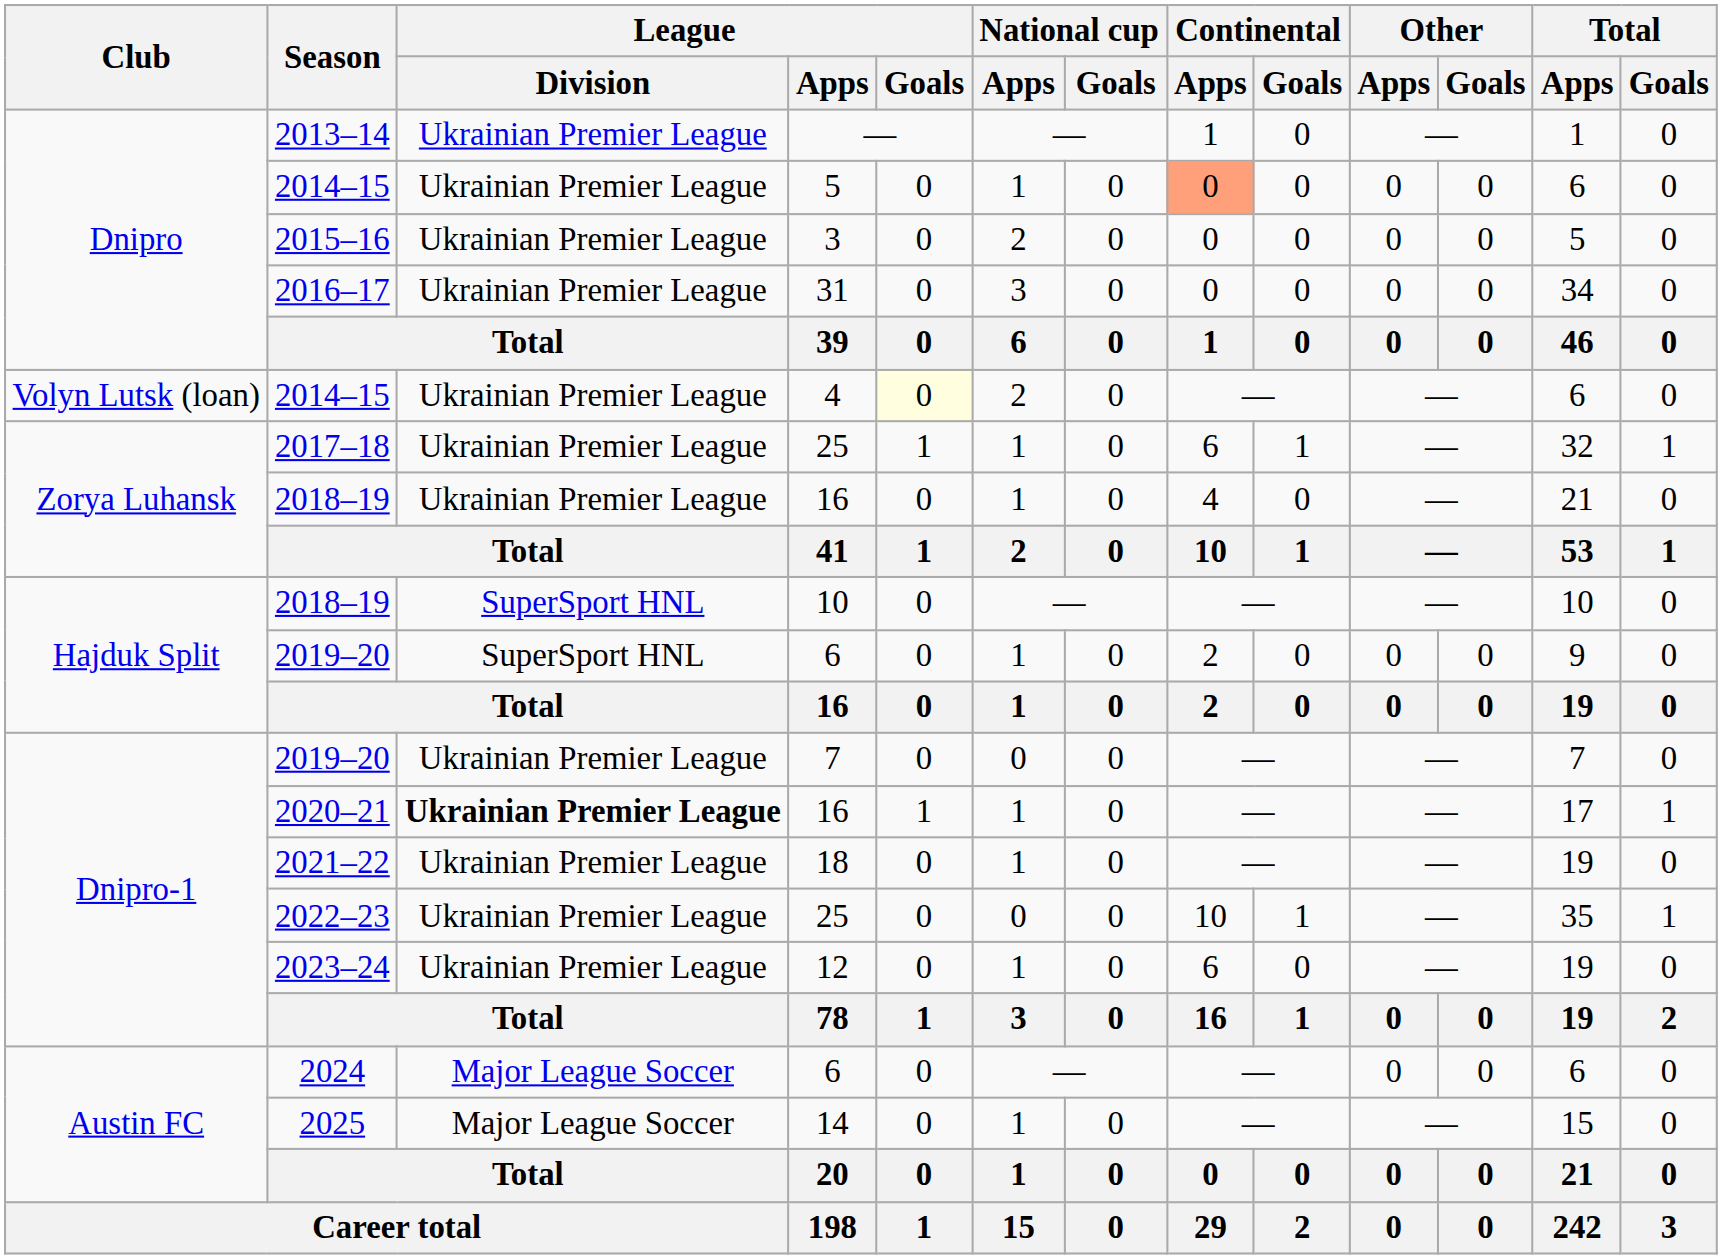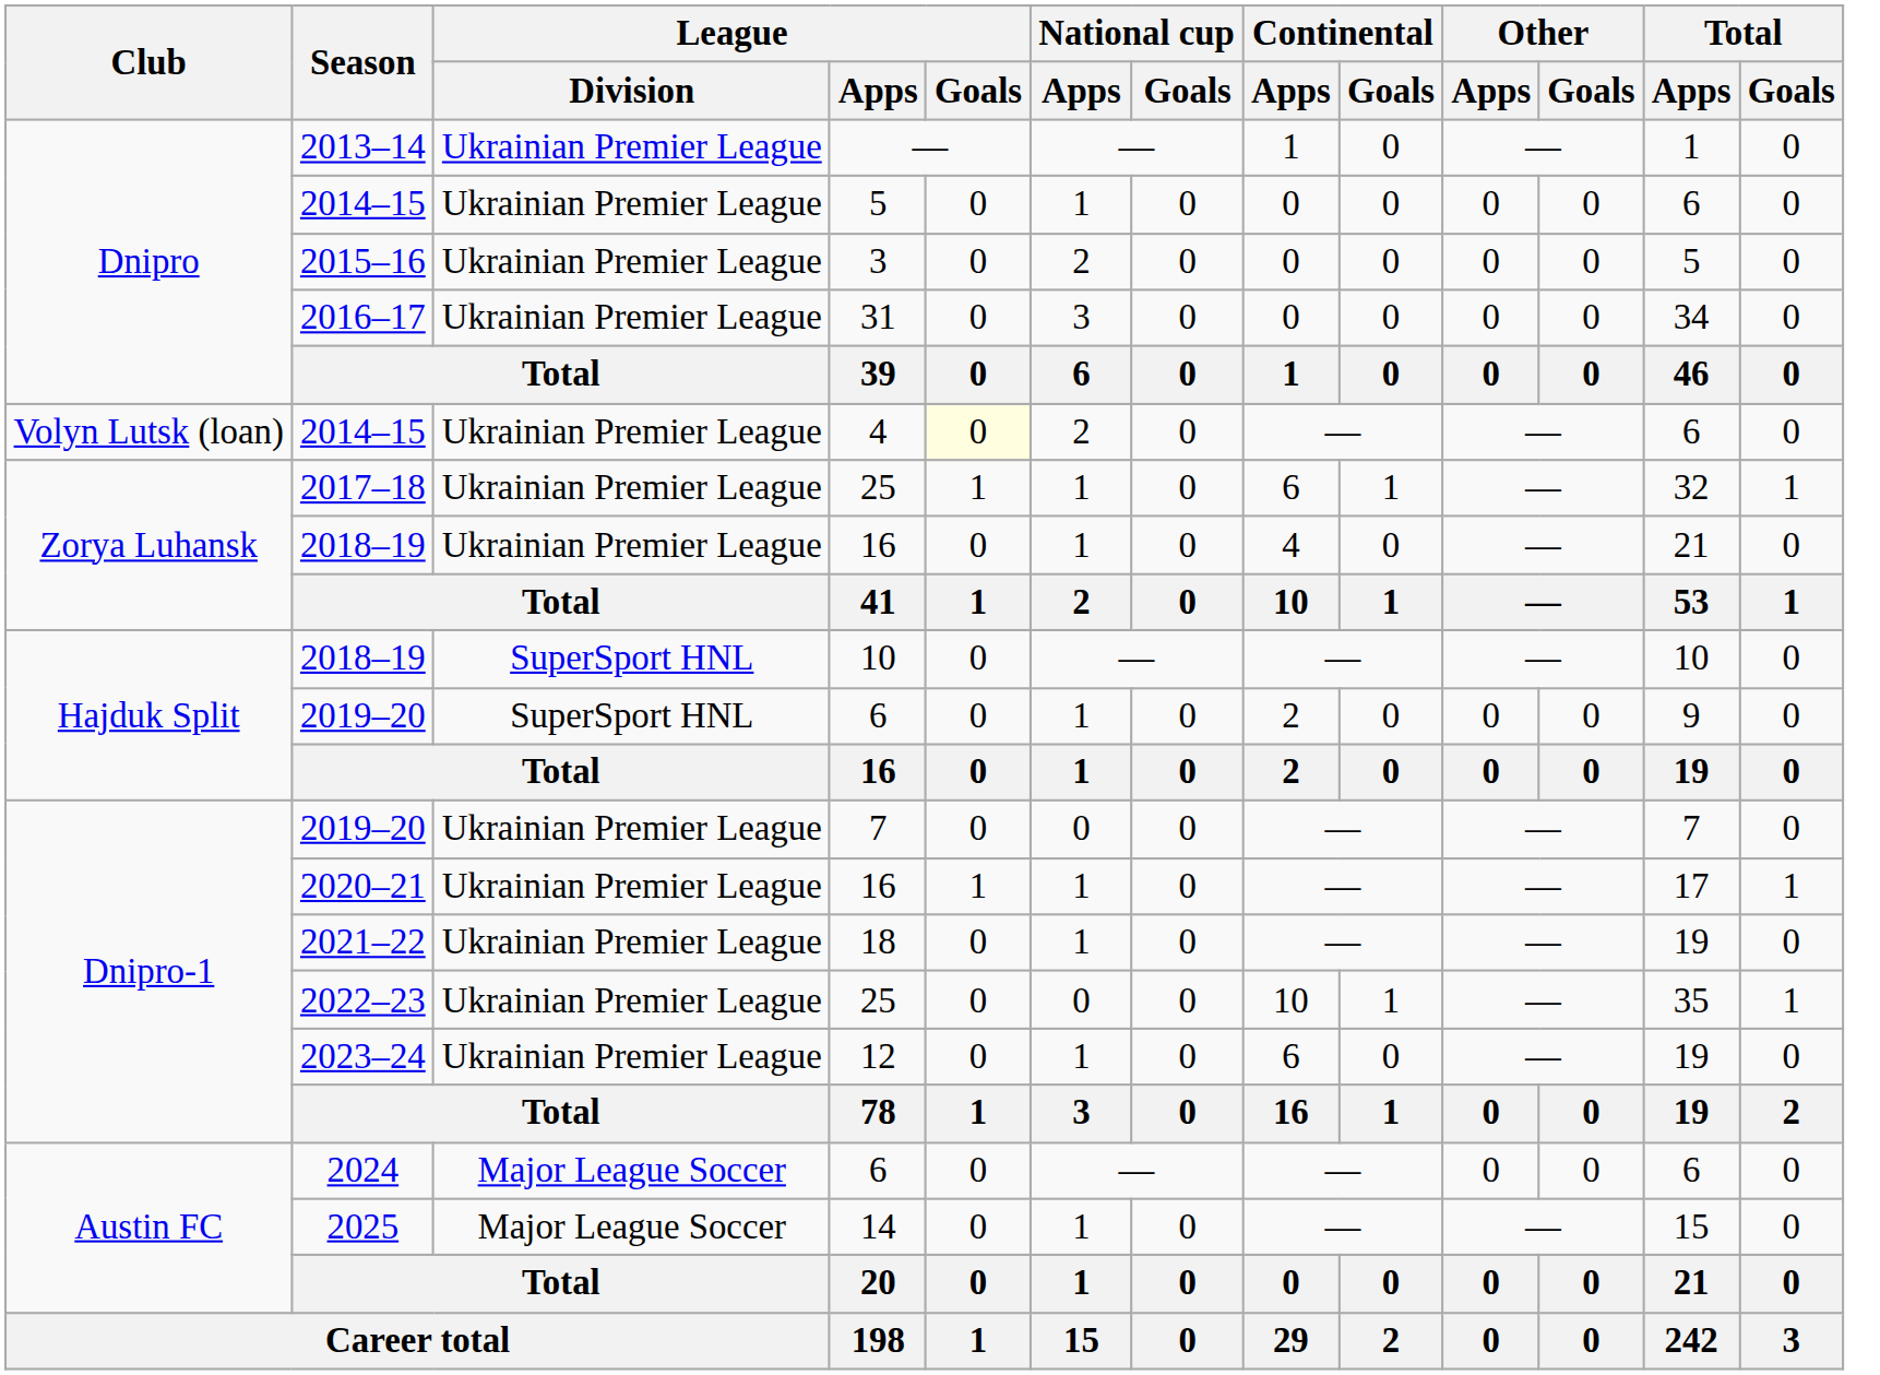2014–15 / 5 | Continental / Apps: lightsalmon background -> no background
2020–21 | League / Division: bold -> normal
